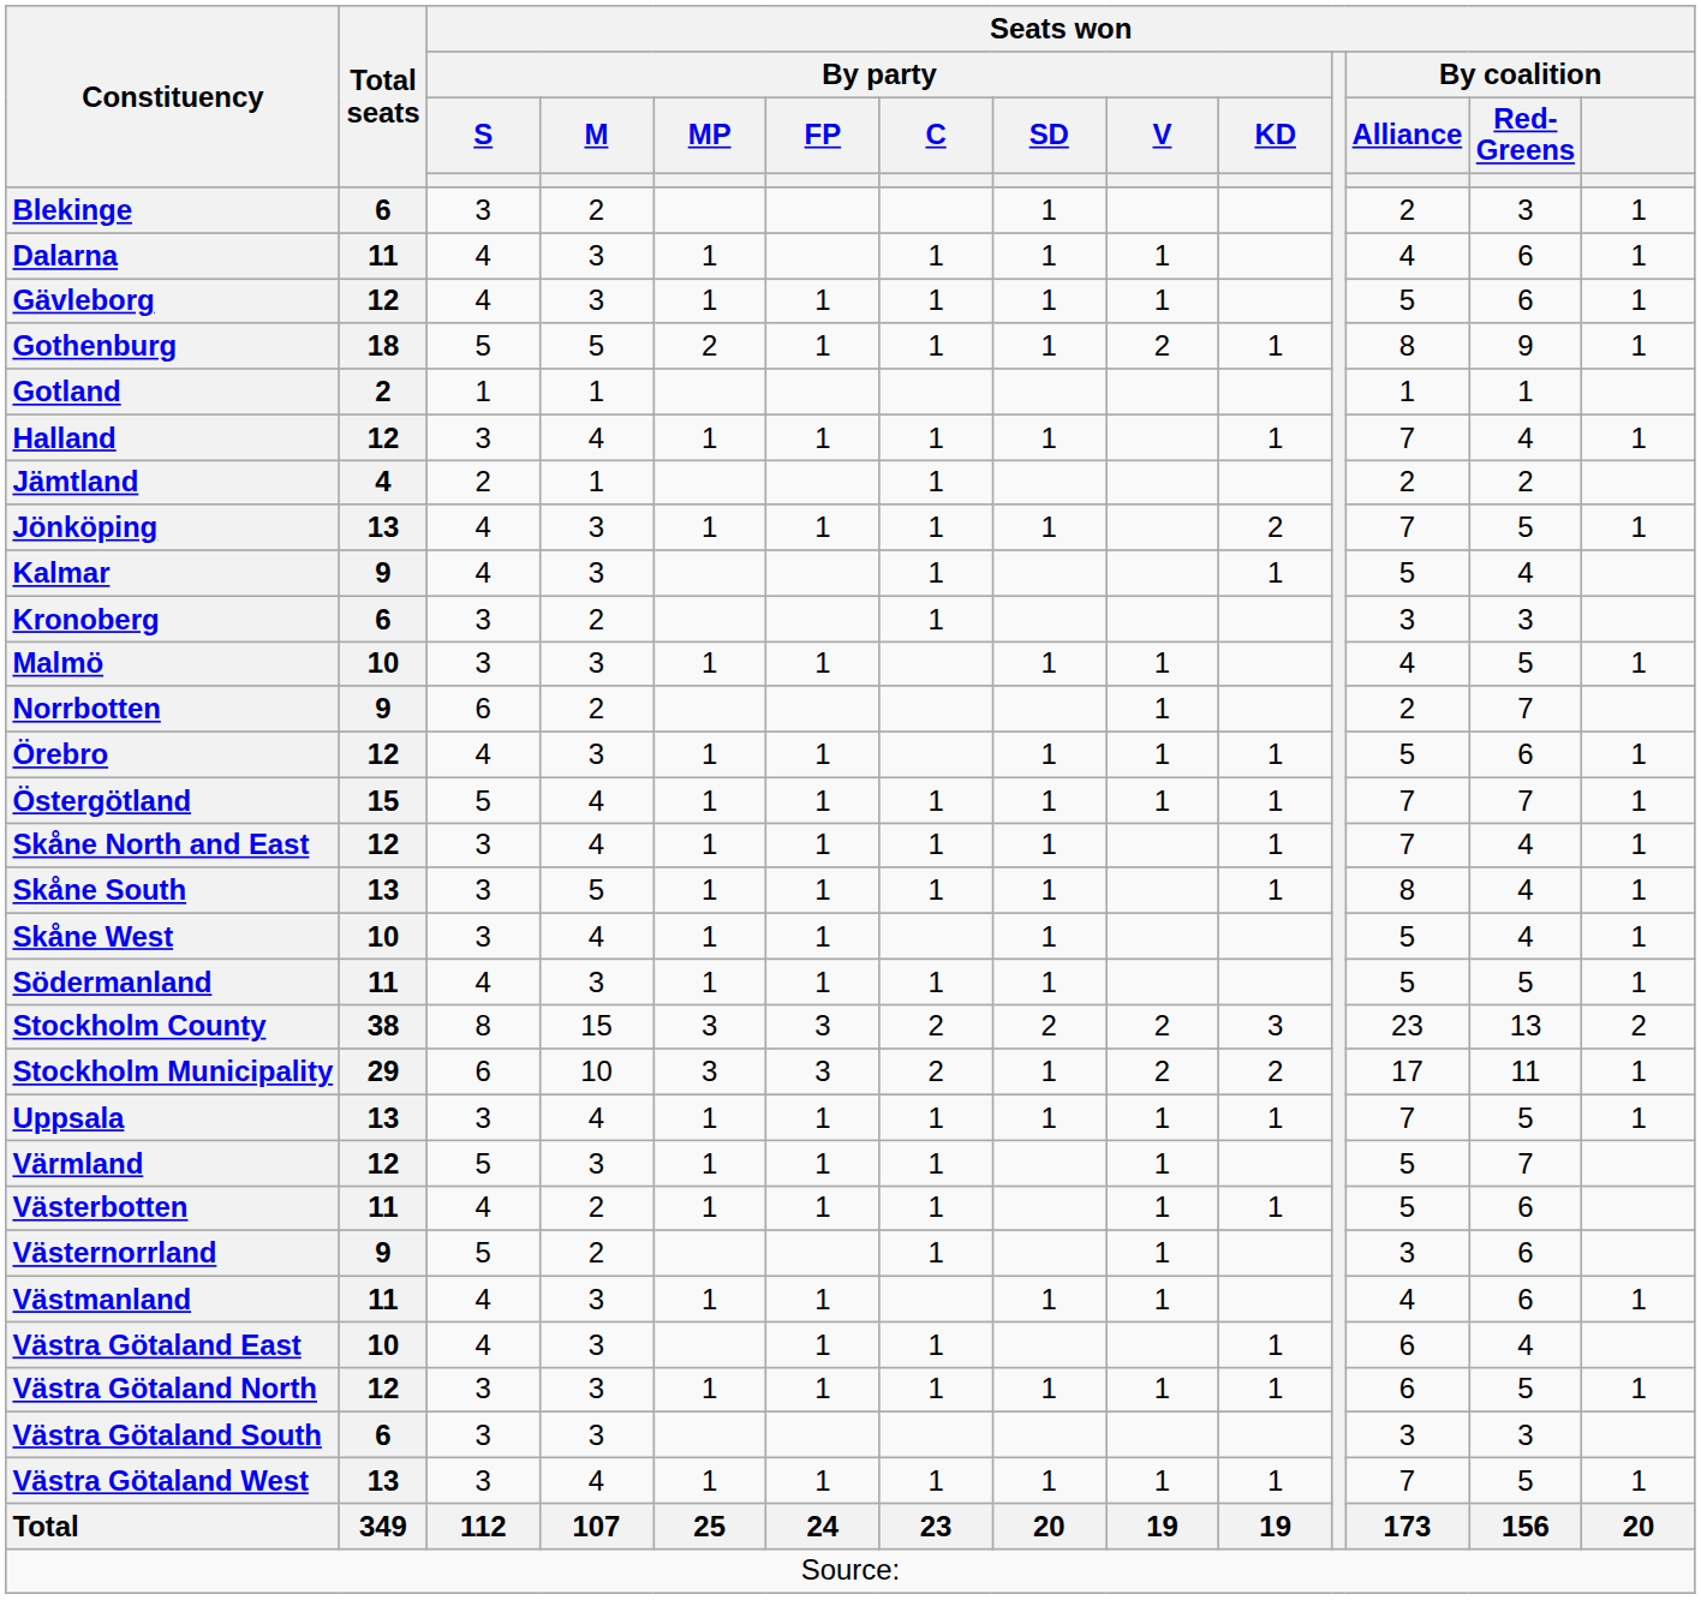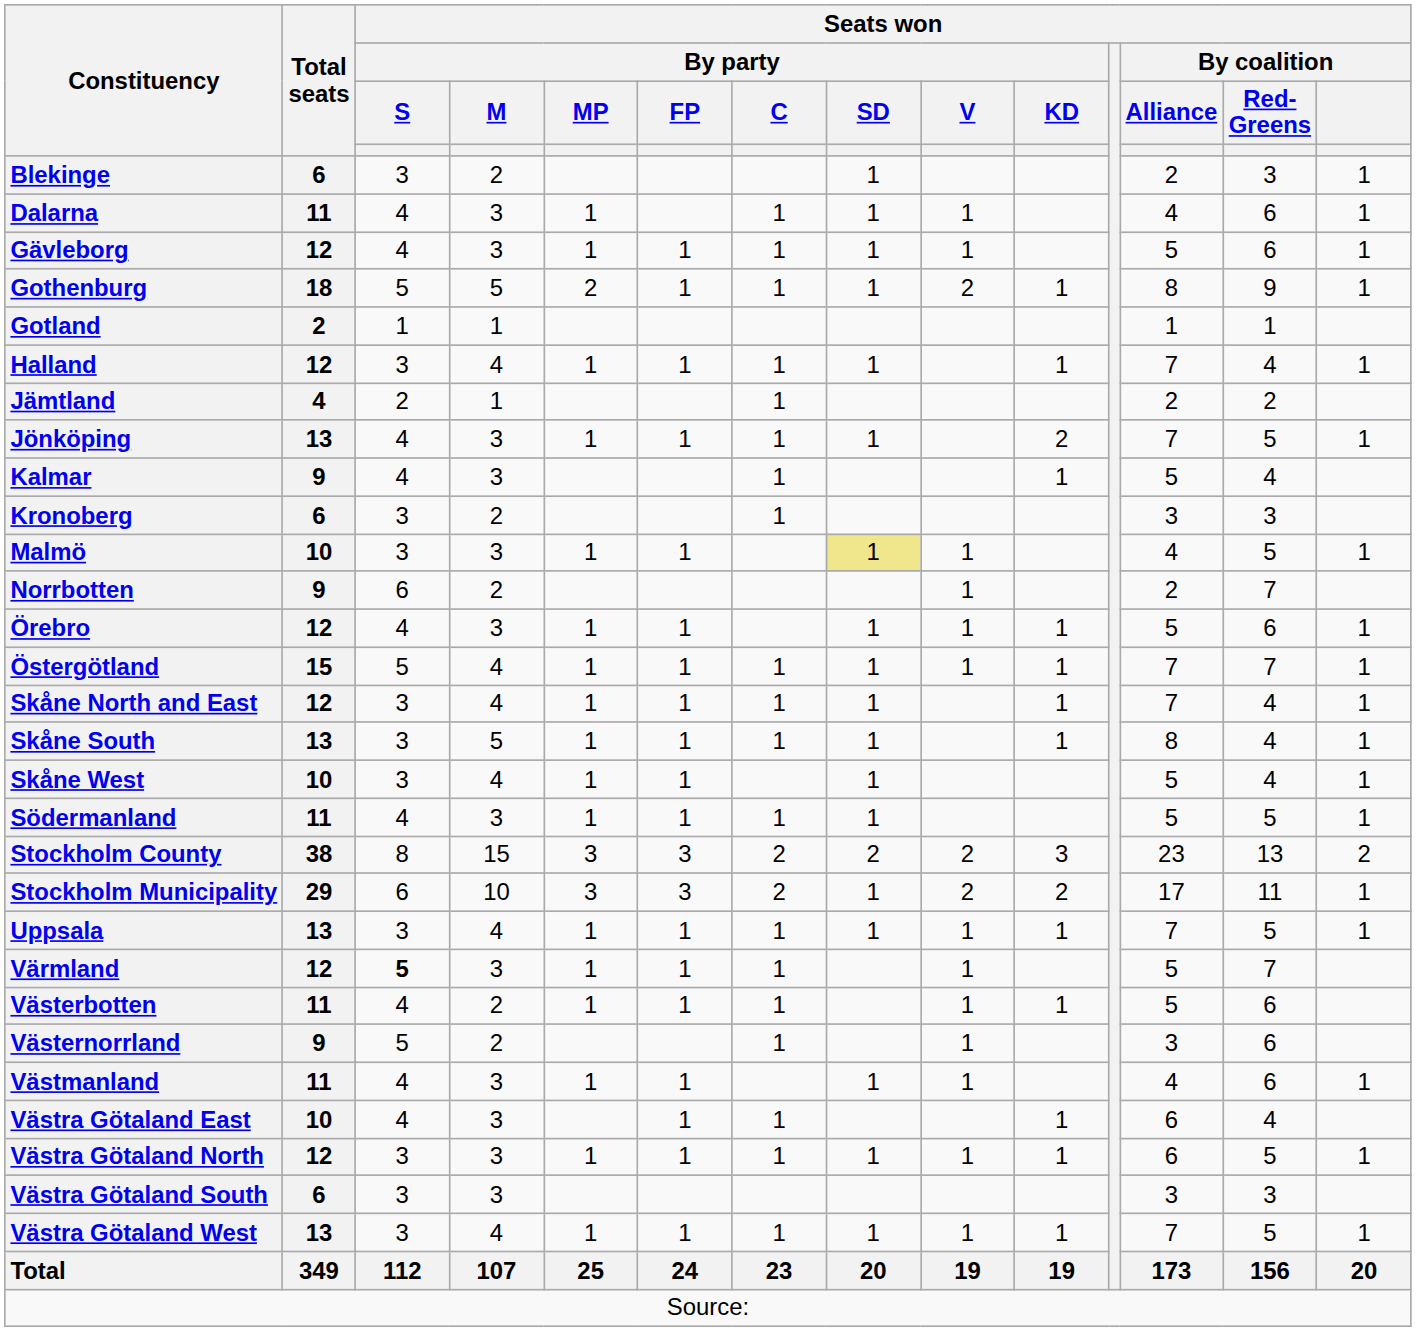Malmö | Seats won / By party / SD: no background -> khaki background
Värmland | Seats won / By party / S: normal -> bold
